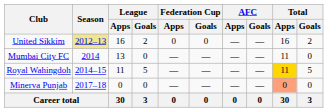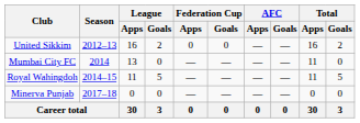United Sikkim | Season: khaki background -> no background
Royal Wahingdoh | Total / Apps: gold background -> no background
Minerva Punjab | Total / Apps: lightsalmon background -> no background
